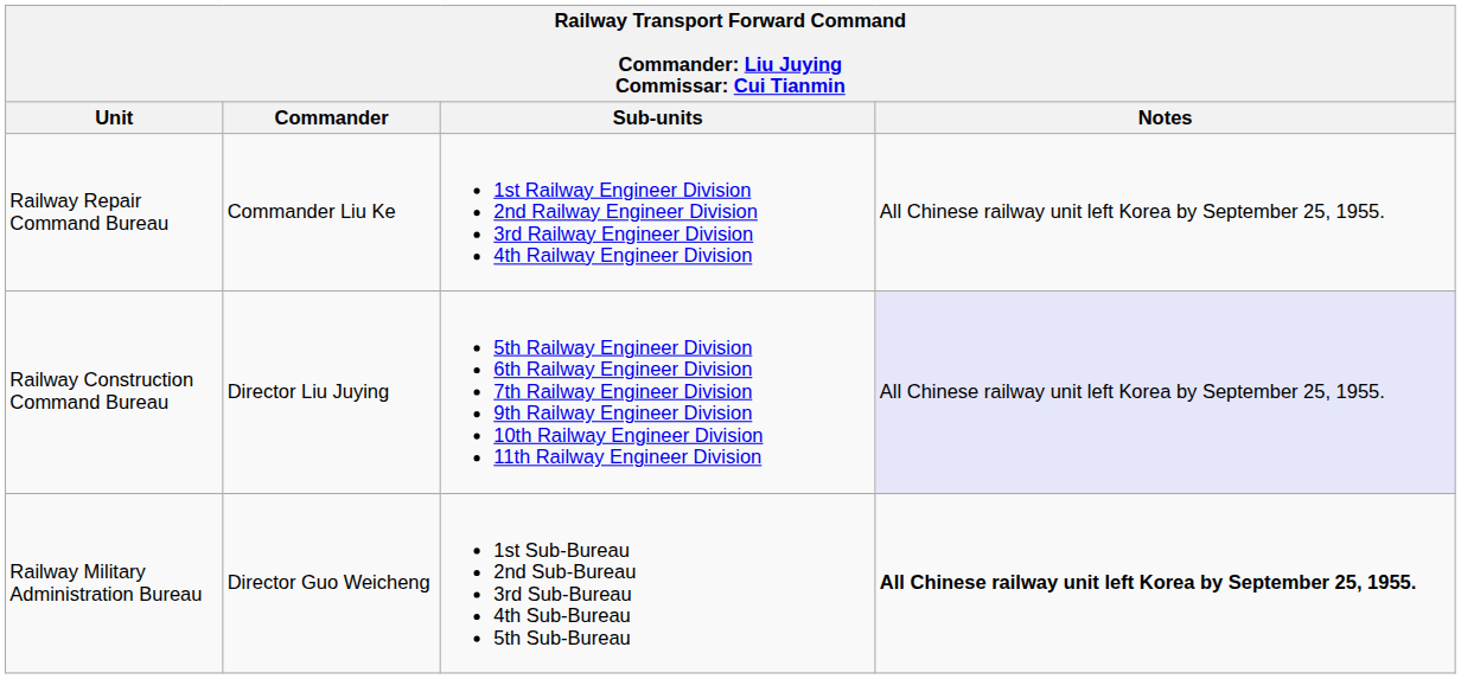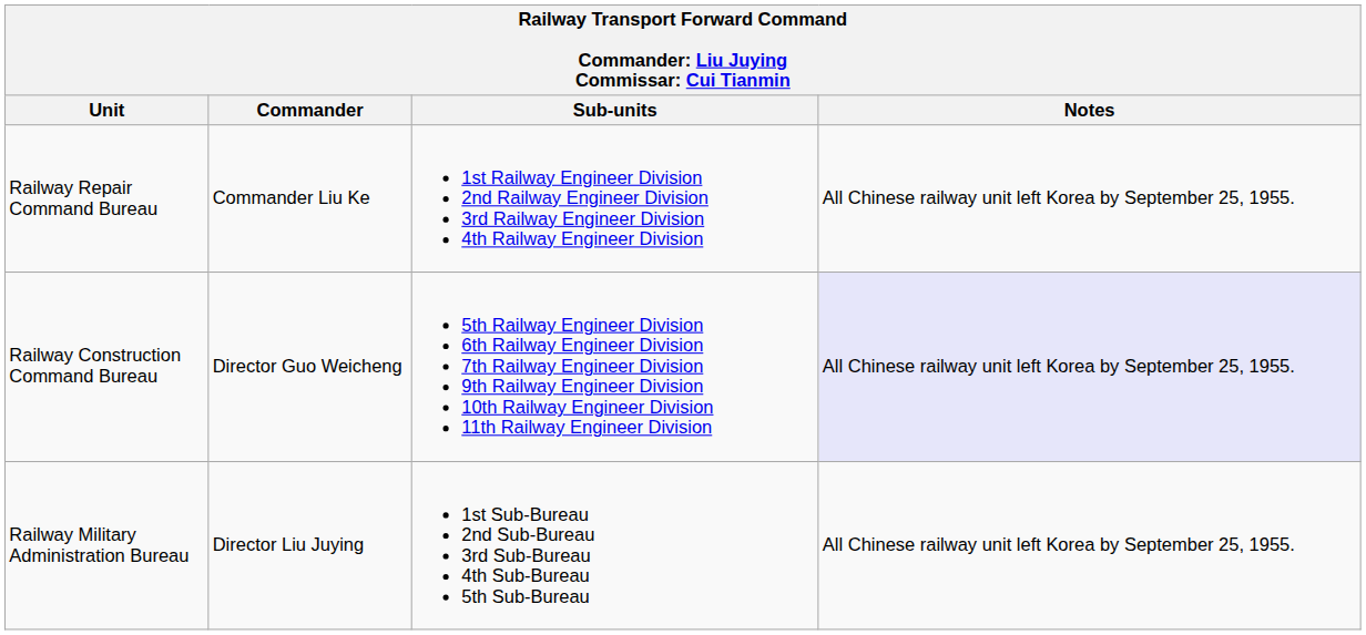Railway Construction Command Bureau | Commander: Director Liu Juying -> Director Guo Weicheng
Railway Military Administration Bureau | Commander: Director Guo Weicheng -> Director Liu Juying
Railway Military Administration Bureau | Notes: bold -> normal
